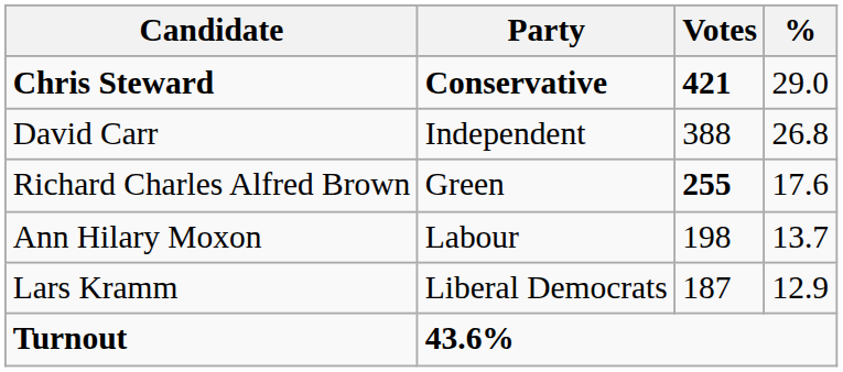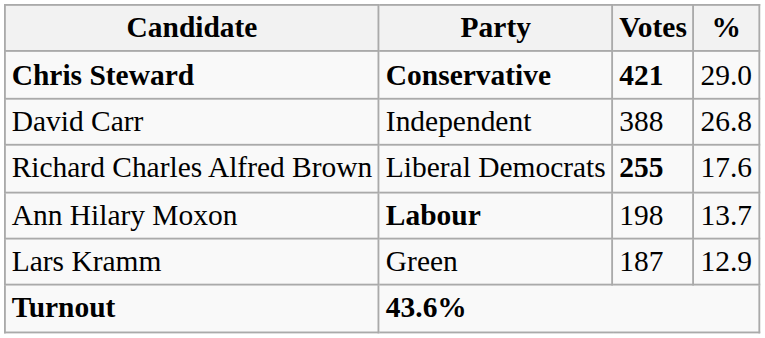Richard Charles Alfred Brown | Party: Green -> Liberal Democrats
Ann Hilary Moxon | Party: normal -> bold
Lars Kramm | Party: Liberal Democrats -> Green
